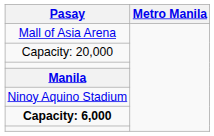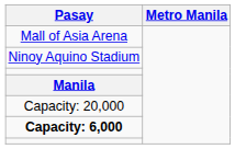row 3 | Pasay: Capacity: 20,000 -> Ninoy Aquino Stadium
row 6 | Pasay: Ninoy Aquino Stadium -> Capacity: 20,000
